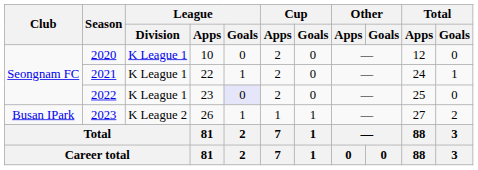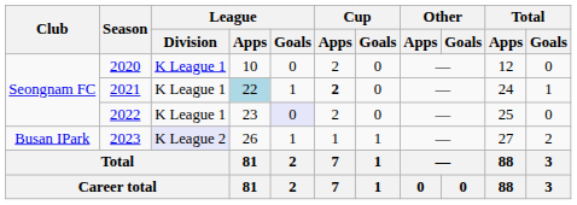2021 | League / Apps: no background -> lightblue background
2021 | Cup / Apps: normal -> bold
2023 | League / Division: no background -> lavender background
